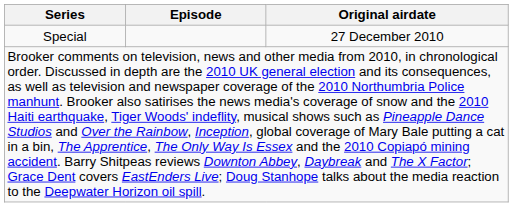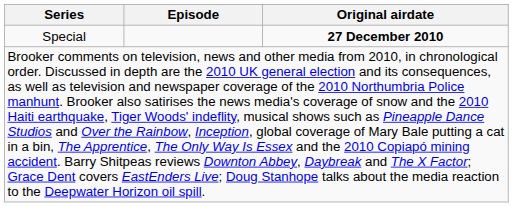Special | Original airdate: normal -> bold
